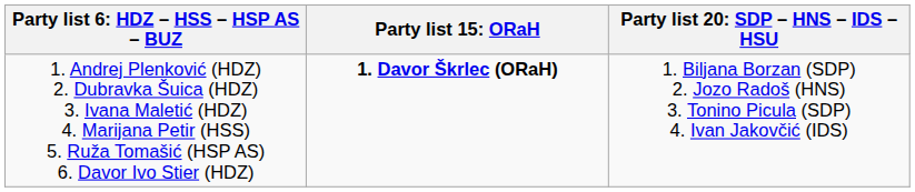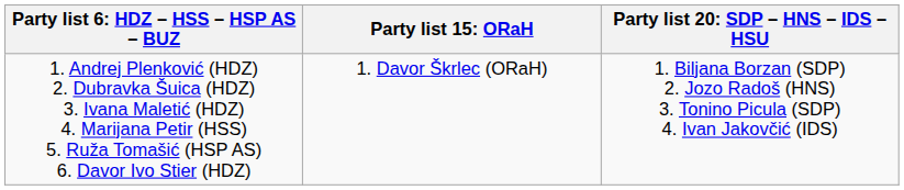row 2 | column 2: bold -> normal
